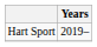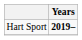Hart Sport | Years: normal -> bold
